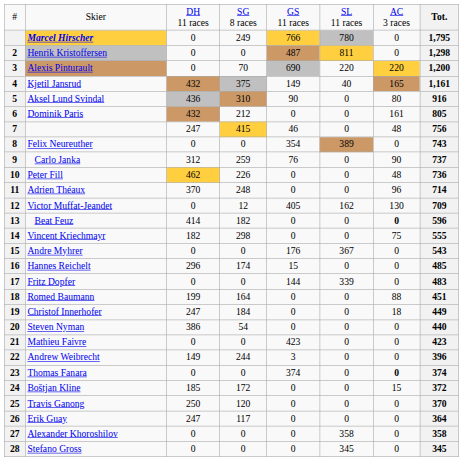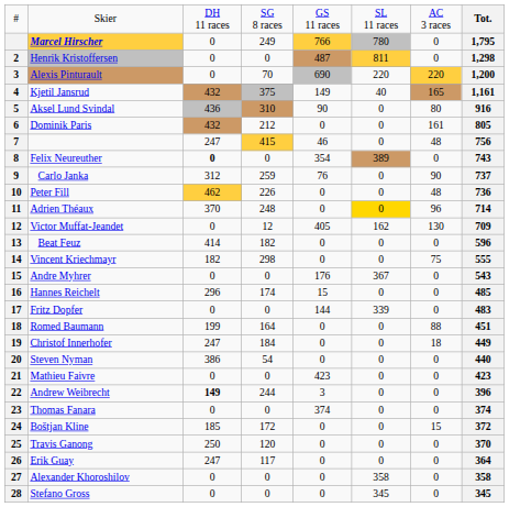Felix Neureuther | column 3: normal -> bold
Adrien Théaux | column 6: no background -> gold background
Beat Feuz | column 7: bold -> normal
Andrew Weibrecht | column 3: normal -> bold
Thomas Fanara | column 7: bold -> normal
